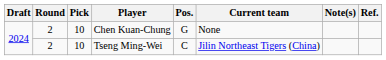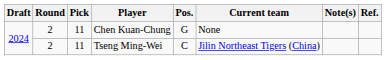Chen Kuan-Chung | Pick: 10 -> 11
Tseng Ming-Wei | Pick: 10 -> 11
